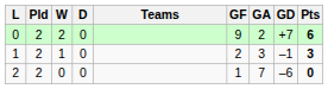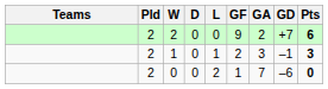columns swapped: Teams <-> L
